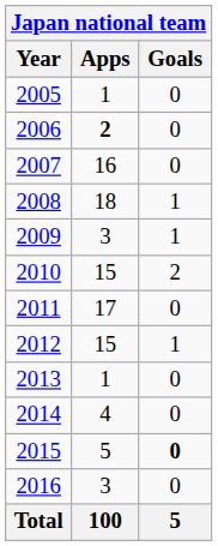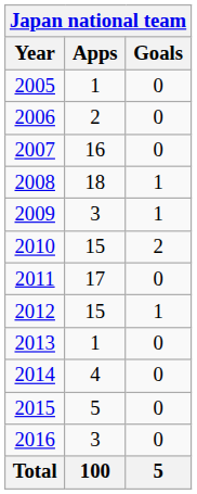2006 | Apps: bold -> normal
2015 | Goals: bold -> normal
